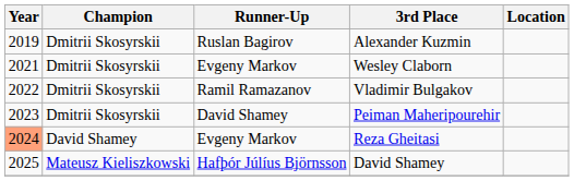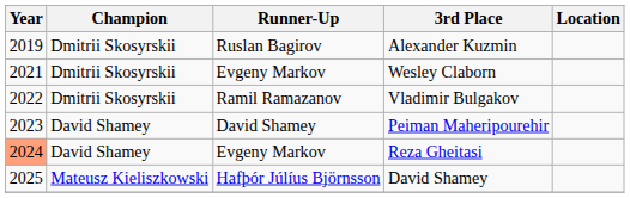Peiman Maheripourehir | Champion: Dmitrii Skosyrskii -> David Shamey
